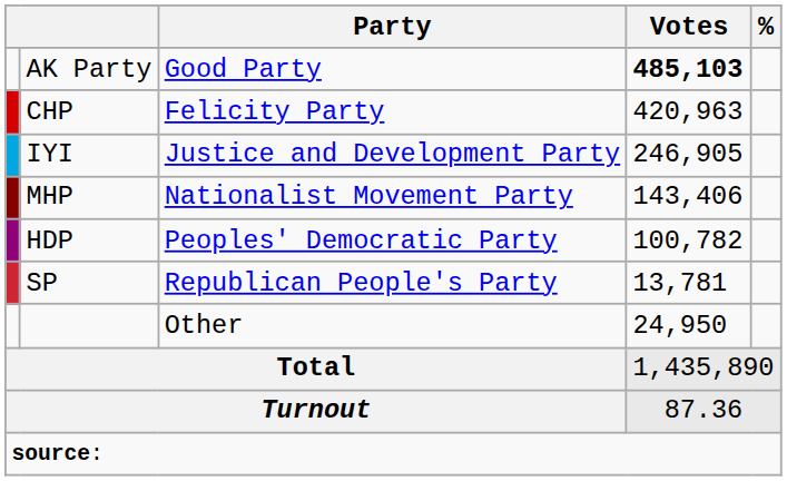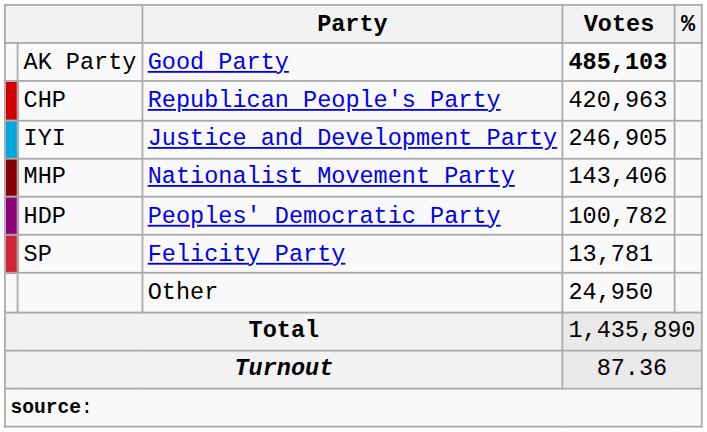CHP | Party: Felicity Party -> Republican People's Party
SP | Party: Republican People's Party -> Felicity Party
